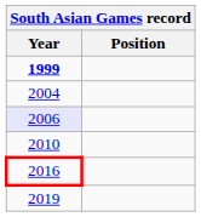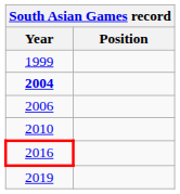1999 | Year: bold -> normal
2004 | Year: normal -> bold
2006 | Year: lavender background -> no background
